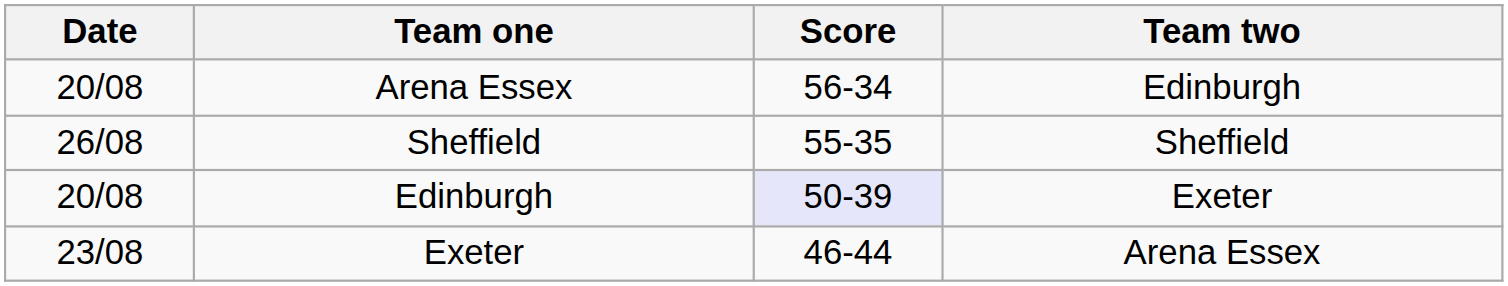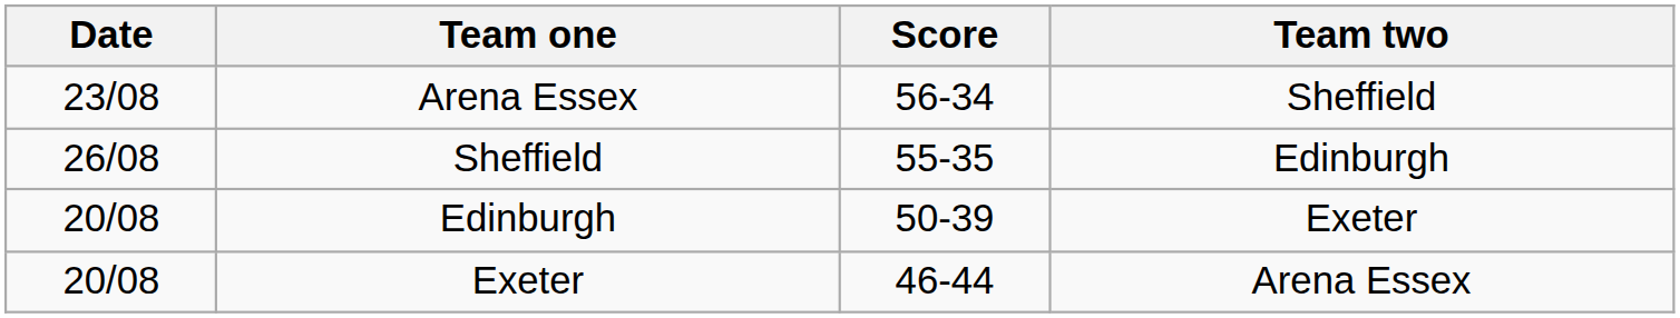row 2 | Date: 20/08 -> 23/08
row 2 | Team two: Edinburgh -> Sheffield
row 3 | Team two: Sheffield -> Edinburgh
row 4 | Score: lavender background -> no background
row 5 | Date: 23/08 -> 20/08
